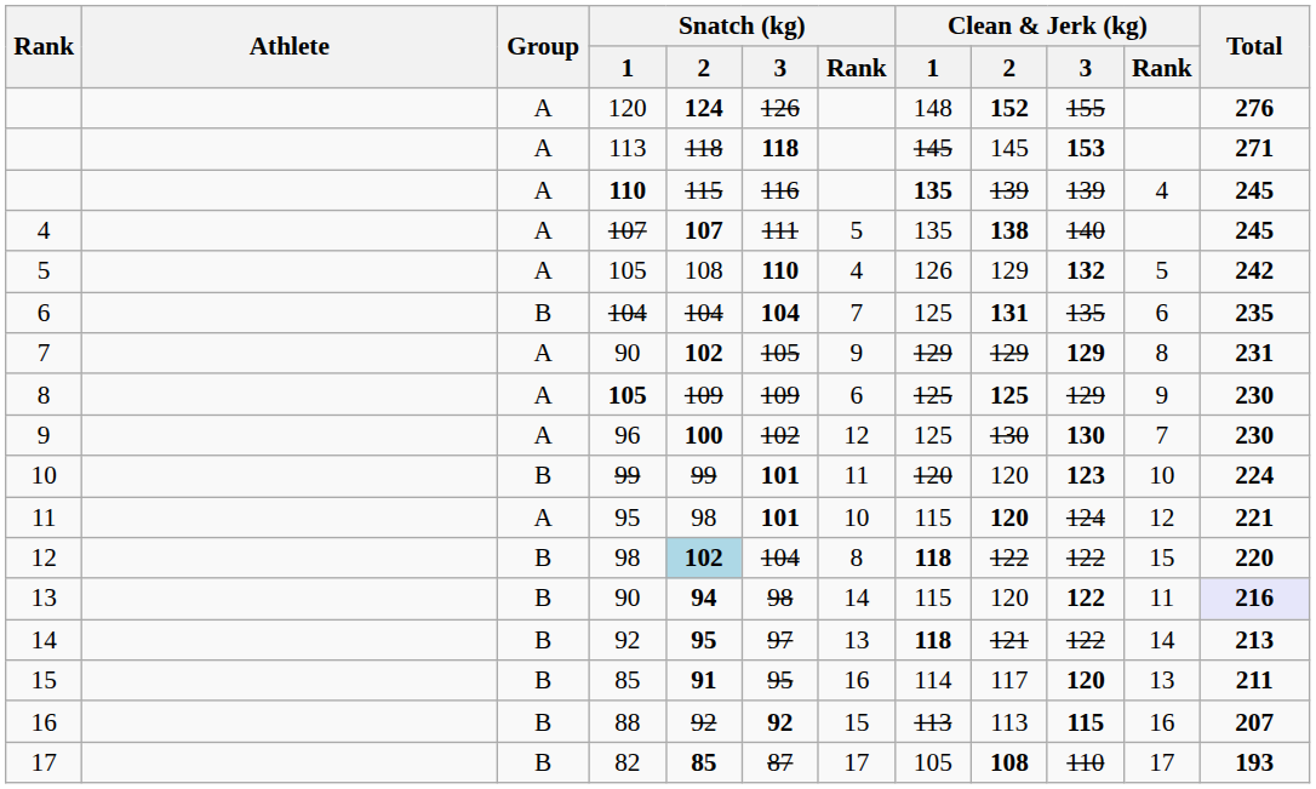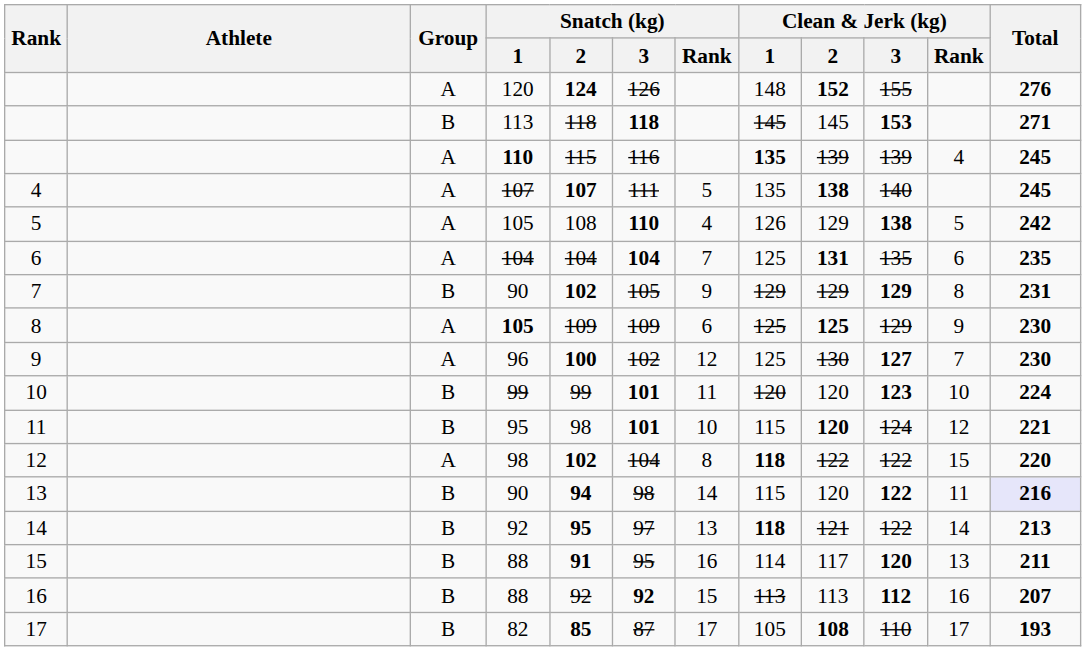row 4 | Group: A -> B
row 7 | Clean & Jerk (kg) / 3: 132 -> 138
row 8 | Group: B -> A
row 9 | Group: A -> B
row 11 | Clean & Jerk (kg) / 3: 130 -> 127
row 13 | Group: A -> B
row 14 | Group: B -> A
row 14 | Snatch (kg) / 2: lightblue background -> no background
row 17 | Snatch (kg) / 1: 85 -> 88
row 18 | Clean & Jerk (kg) / 3: 115 -> 112
